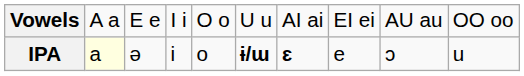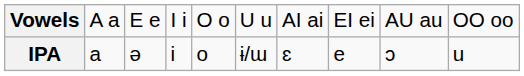IPA | column 2: lightyellow background -> no background
IPA | column 6: bold -> normal
IPA | column 7: bold -> normal
